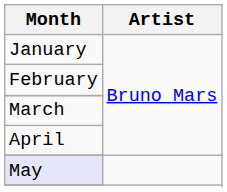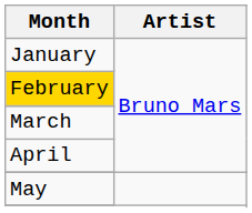February | Month: no background -> gold background
May | Month: lavender background -> no background
